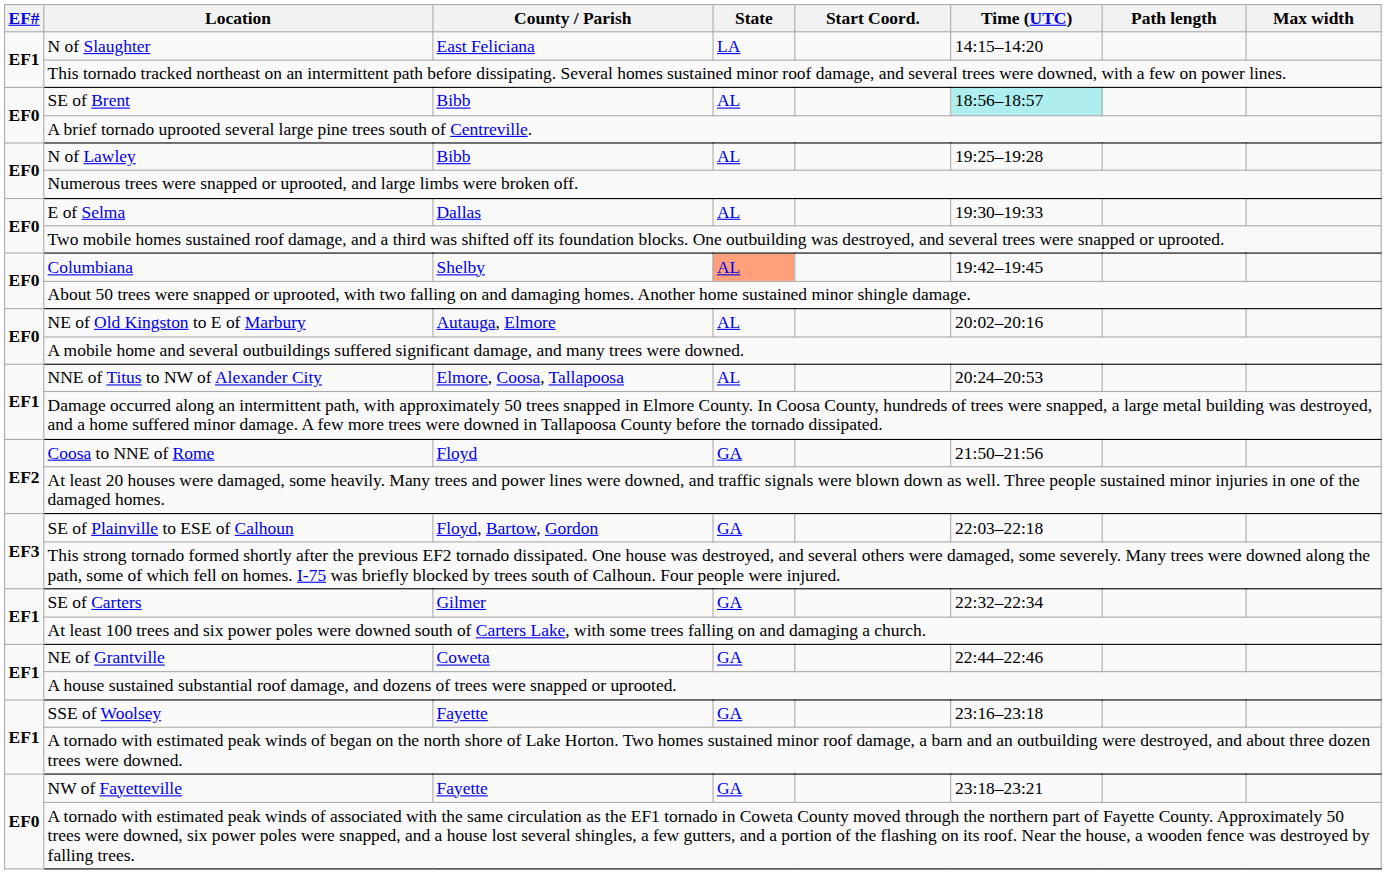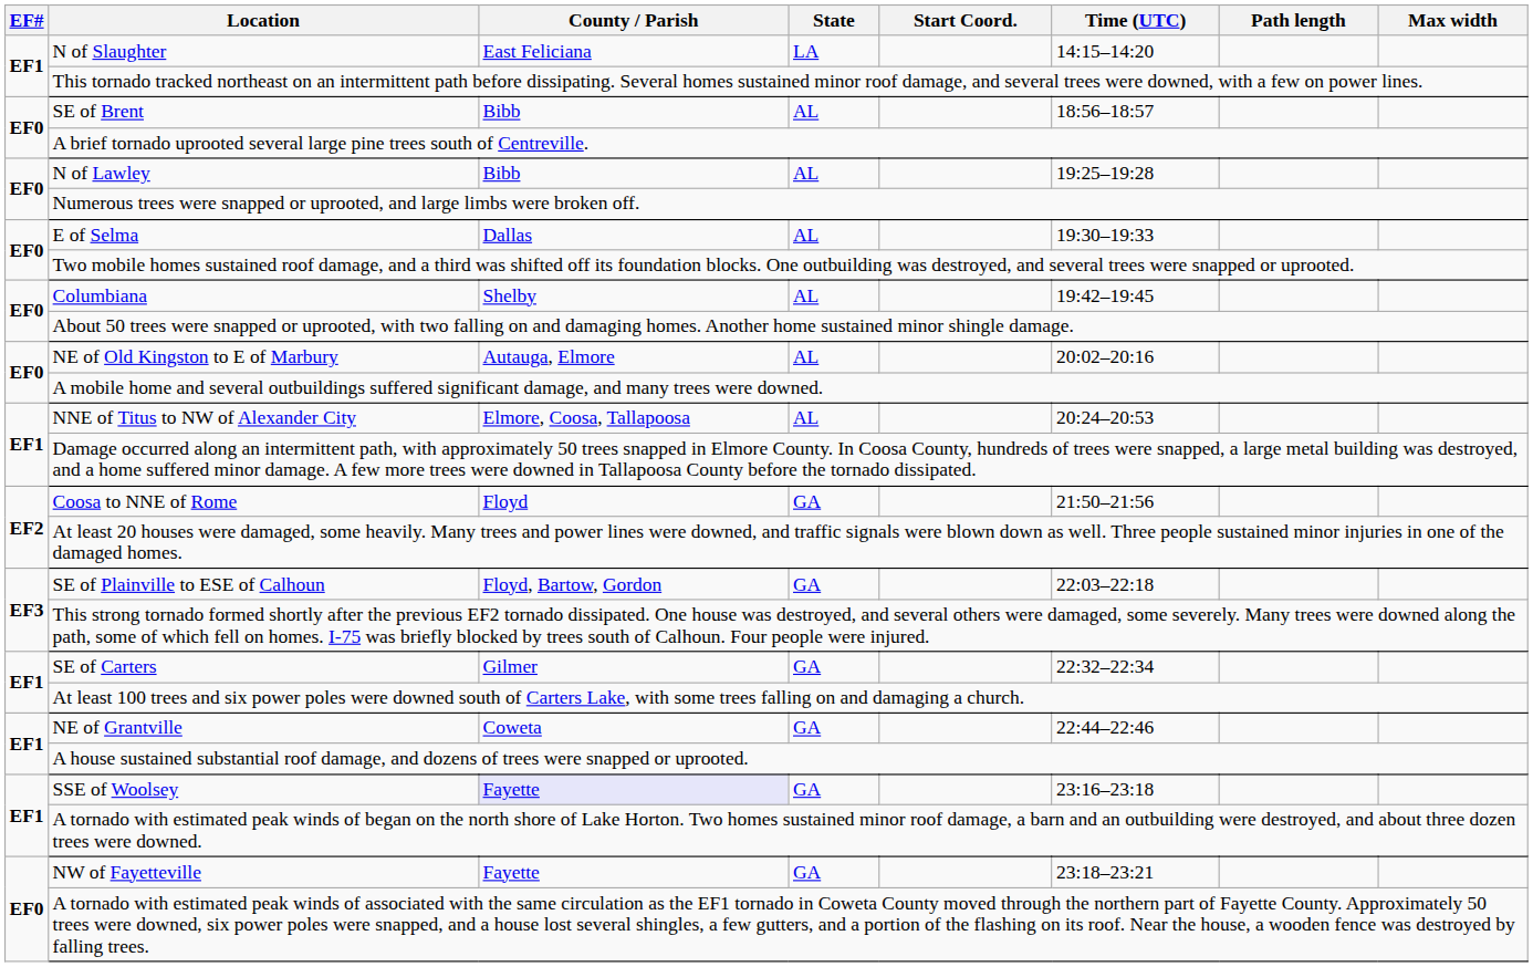SE of Brent | Time (UTC): paleturquoise background -> no background
Columbiana | State: lightsalmon background -> no background
SSE of Woolsey | County / Parish: no background -> lavender background
